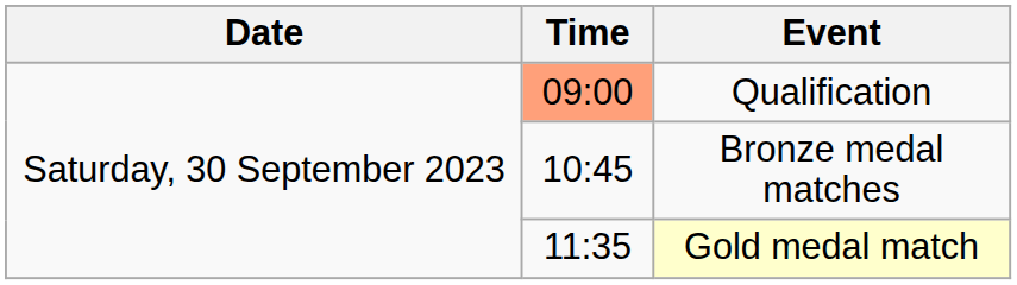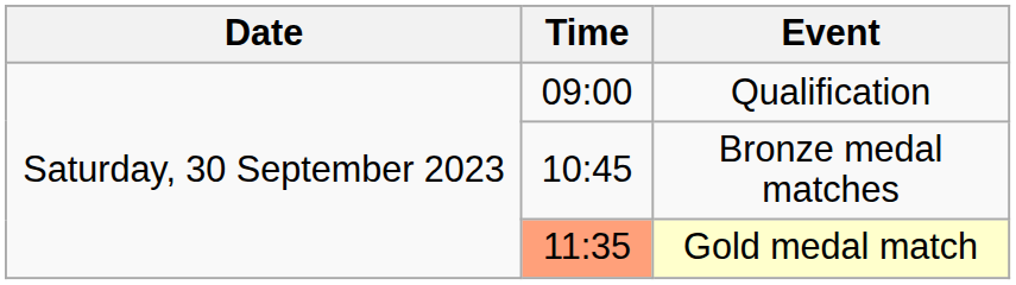Qualification | Time: lightsalmon background -> no background
Gold medal match | Time: no background -> lightsalmon background
